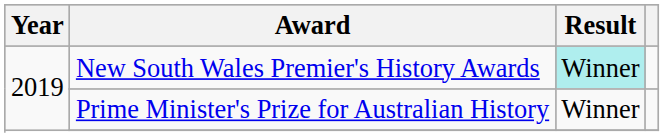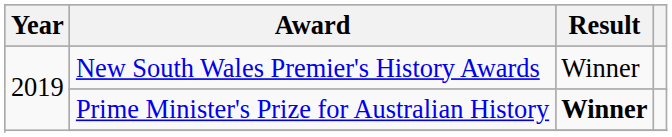New South Wales Premier's History Awards | Result: paleturquoise background -> no background
Prime Minister's Prize for Australian History | Result: normal -> bold
